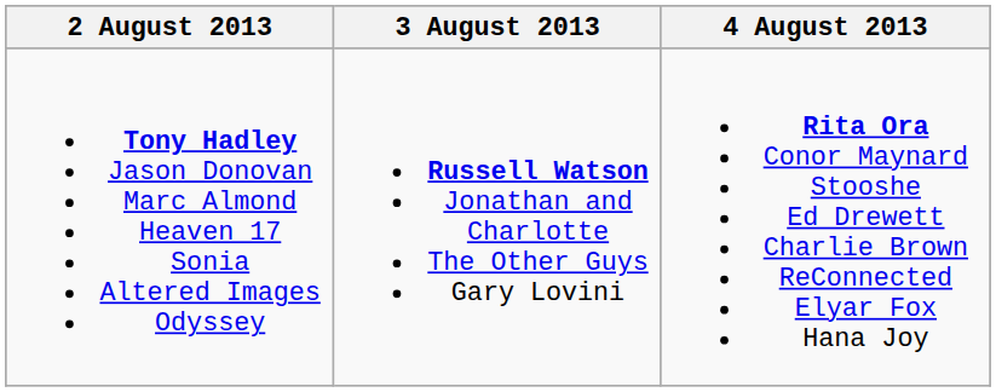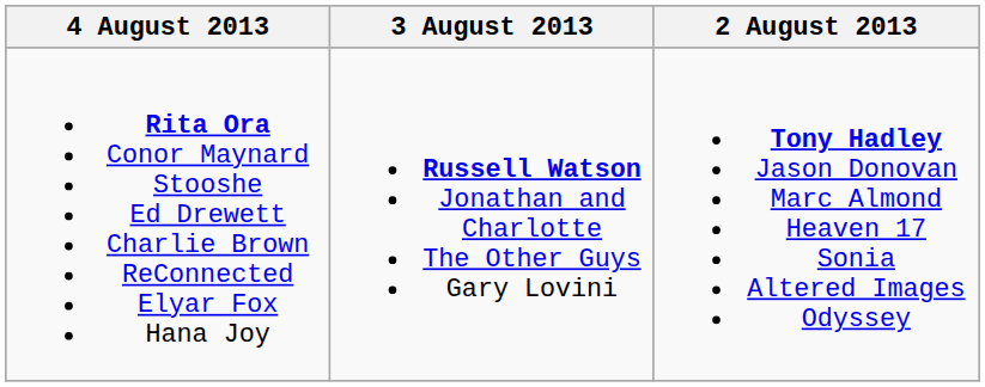columns swapped: 2 August 2013 <-> 4 August 2013
